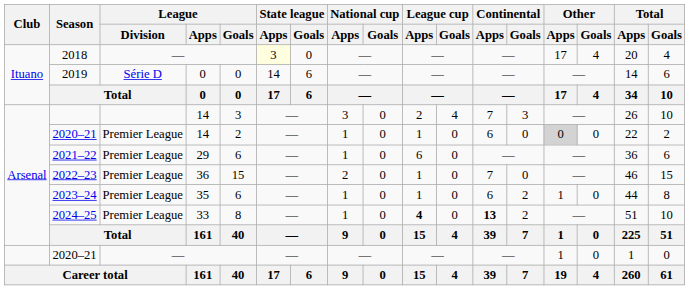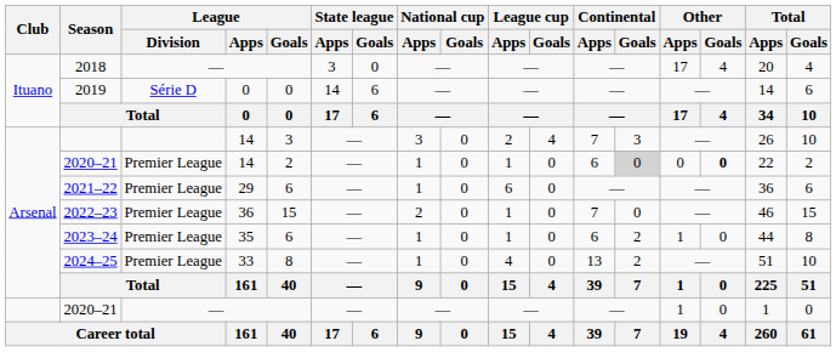2018 | State league / Apps: lightyellow background -> no background
2020–21 / 14 | Continental / Goals: no background -> lightgrey background
2020–21 / 14 | Other / Apps: lightgrey background -> no background
2020–21 / 14 | Other / Goals: normal -> bold
2024–25 | League cup / Apps: bold -> normal
2024–25 | Continental / Apps: bold -> normal
